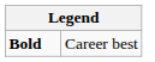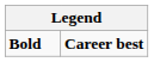row 2 | column 2: normal -> bold
